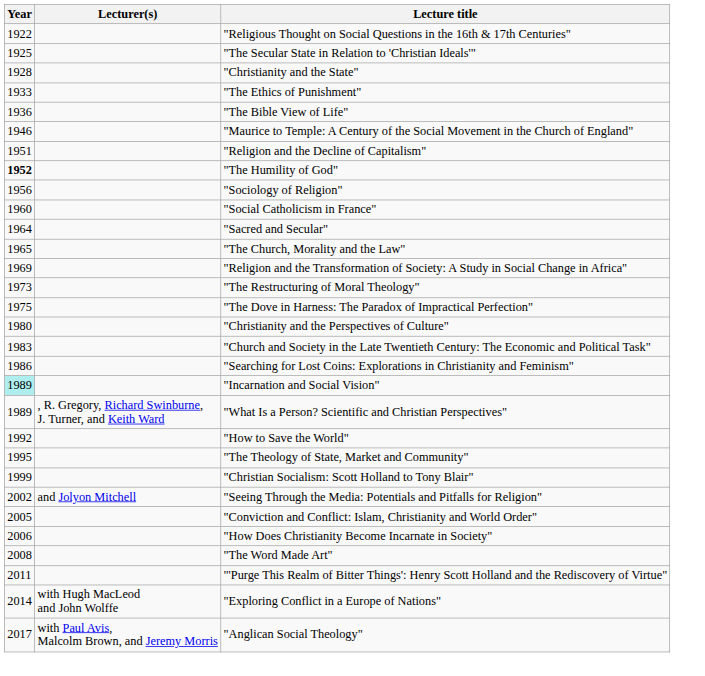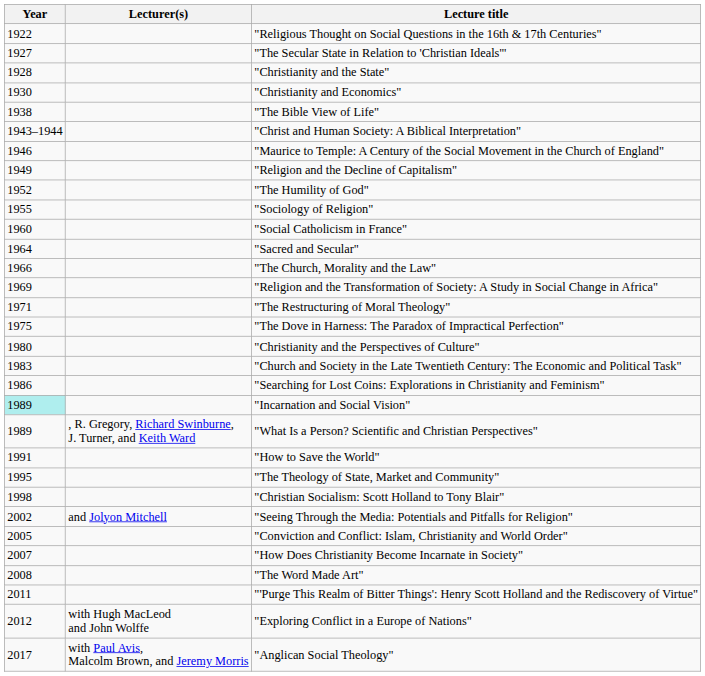"The Secular State in Relation to 'Christian Ideals'" | Year: 1925 -> 1927
+ row: 1930 | "Christianity and Economics"
- row: 1933 | "The Ethics of Punishment"
"The Bible View of Life" | Year: 1936 -> 1938
+ row: 1943–1944 | "Christ and Human Society: A Biblical Interpretation"
"Religion and the Decline of Capitalism" | Year: 1951 -> 1949
"The Humility of God" | Year: bold -> normal
"Sociology of Religion" | Year: 1956 -> 1955
"The Church, Morality and the Law" | Year: 1965 -> 1966
"The Restructuring of Moral Theology" | Year: 1973 -> 1971
"How to Save the World" | Year: 1992 -> 1991
"Christian Socialism: Scott Holland to Tony Blair" | Year: 1999 -> 1998
"How Does Christianity Become Incarnate in Society" | Year: 2006 -> 2007
"Exploring Conflict in a Europe of Nations" | Year: 2014 -> 2012
